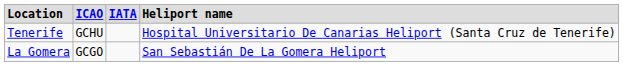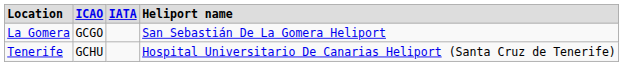rows swapped: La Gomera <-> Tenerife
